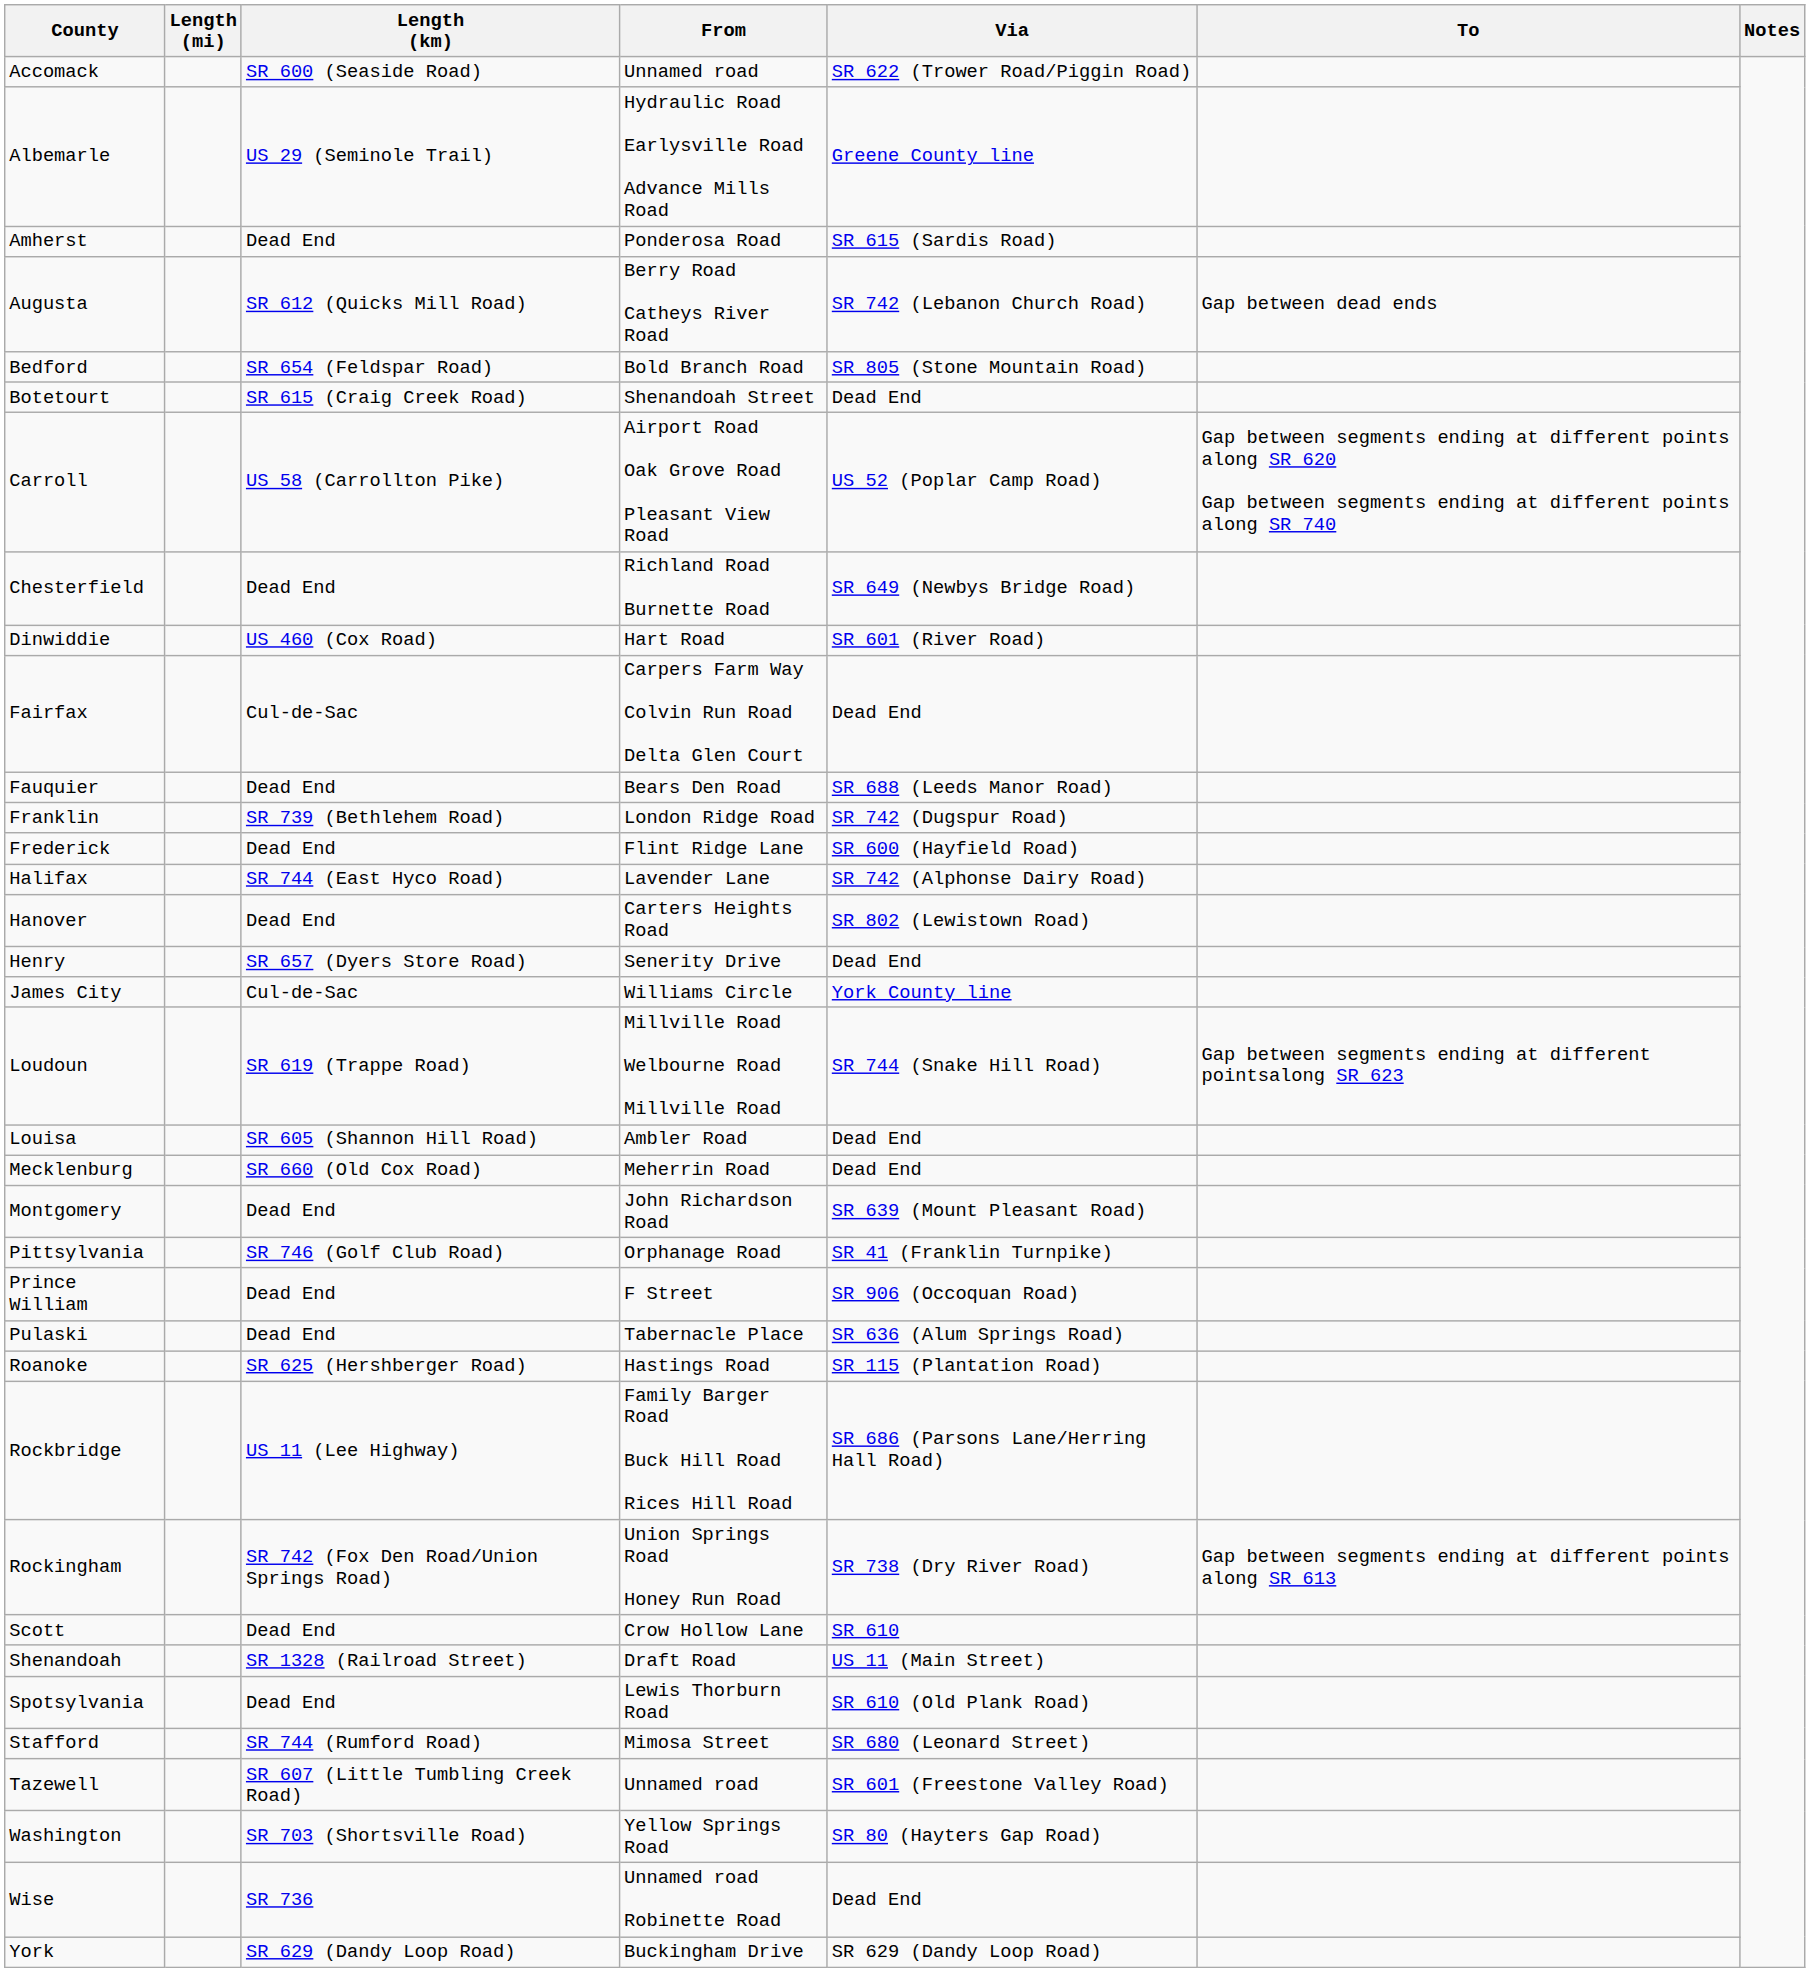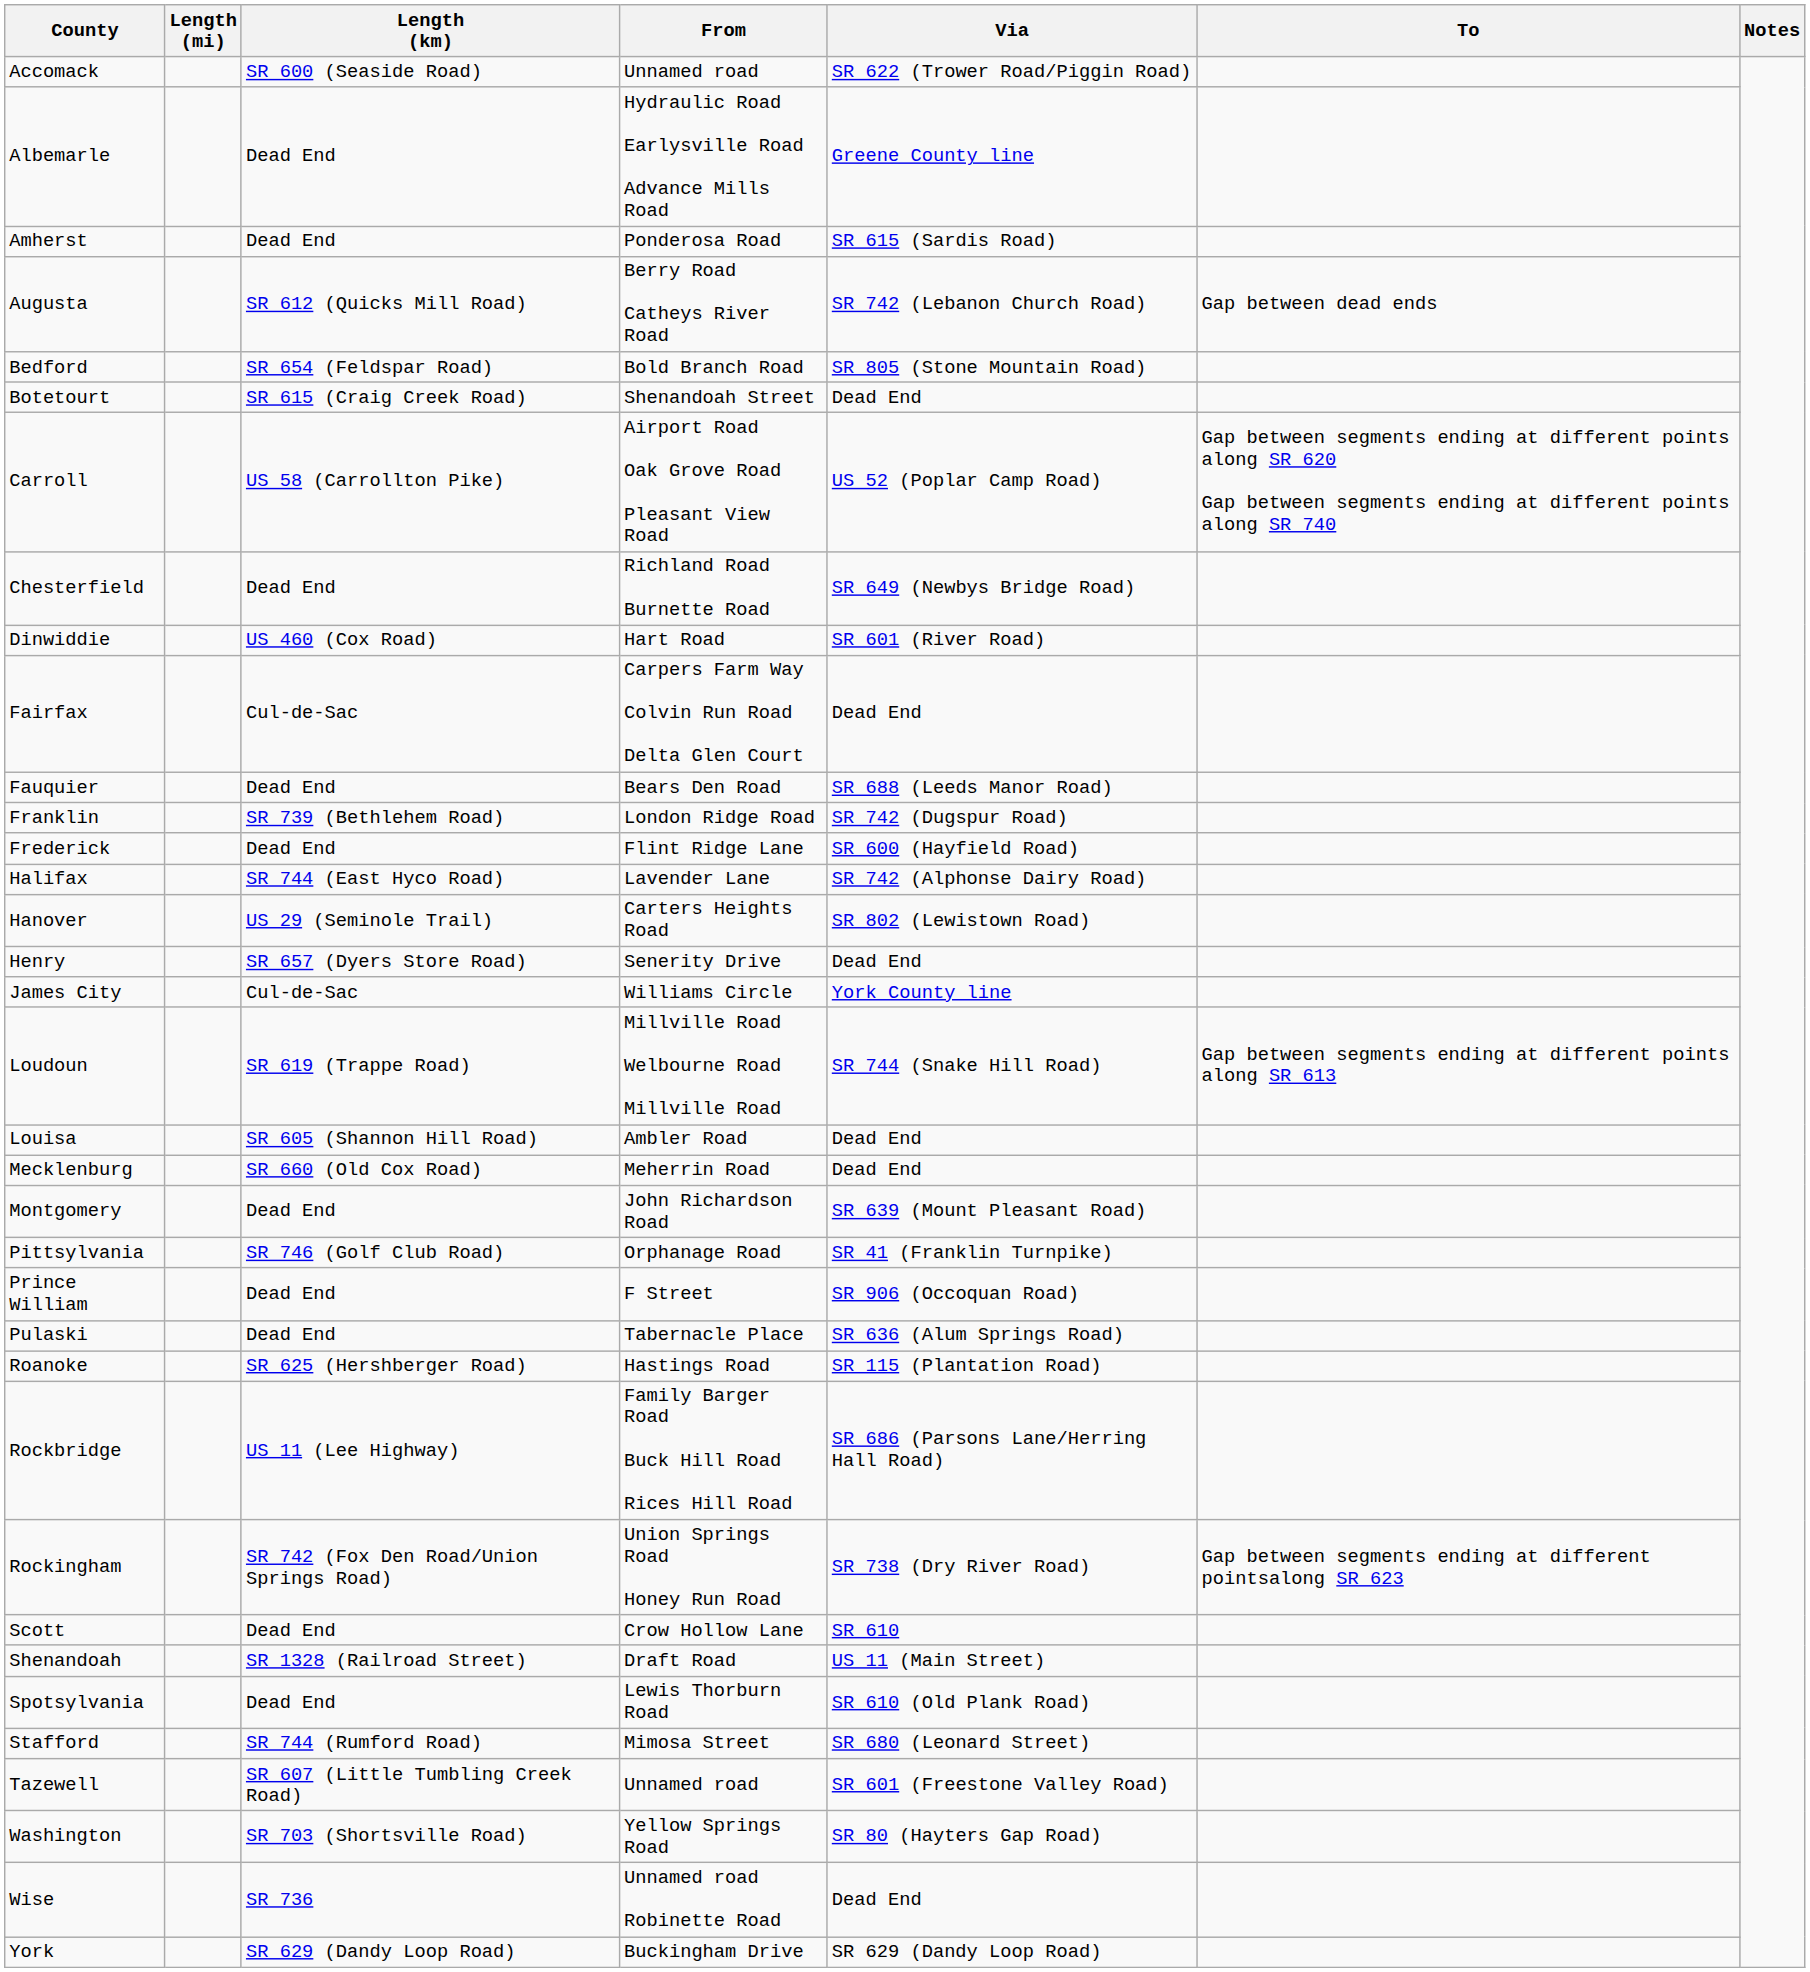Albemarle | Length (km): US 29 (Seminole Trail) -> Dead End
Hanover | Length (km): Dead End -> US 29 (Seminole Trail)
Loudoun | To: Gap between segments ending at different pointsalong SR 623 -> Gap between segments ending at different points along SR 613
Rockingham | To: Gap between segments ending at different points along SR 613 -> Gap between segments ending at different pointsalong SR 623
